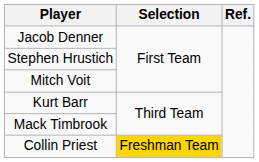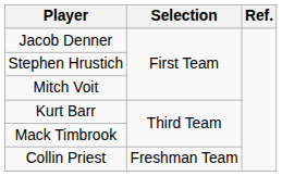Collin Priest | Selection: gold background -> no background
